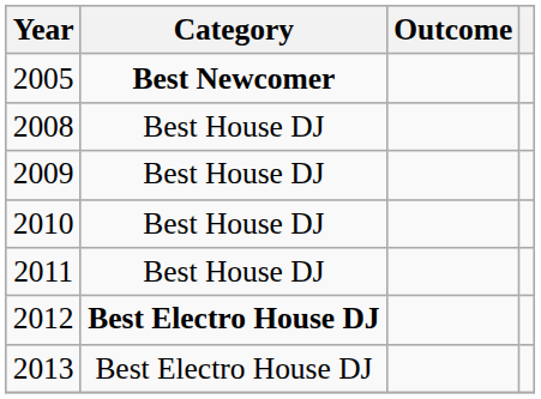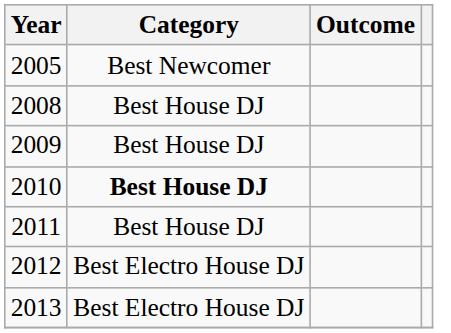2005 | Category: bold -> normal
2010 | Category: normal -> bold
2012 | Category: bold -> normal
